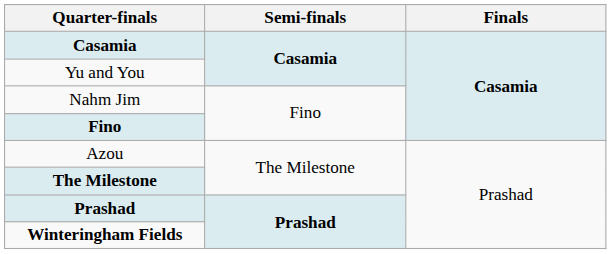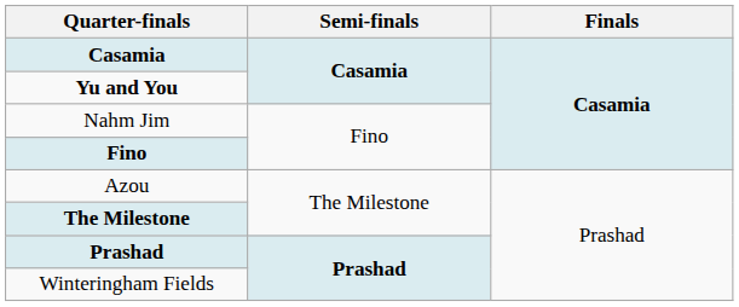Yu and You | Quarter-finals: normal -> bold
Winteringham Fields | Quarter-finals: bold -> normal
